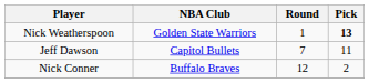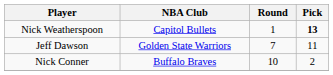Nick Weatherspoon | NBA Club: Golden State Warriors -> Capitol Bullets
Jeff Dawson | NBA Club: Capitol Bullets -> Golden State Warriors
Nick Conner | Round: 12 -> 10
